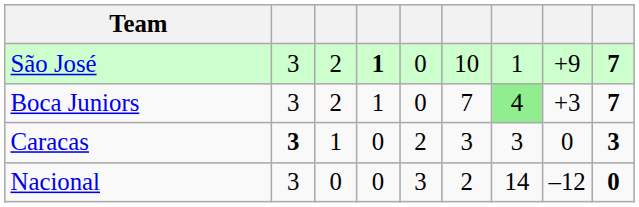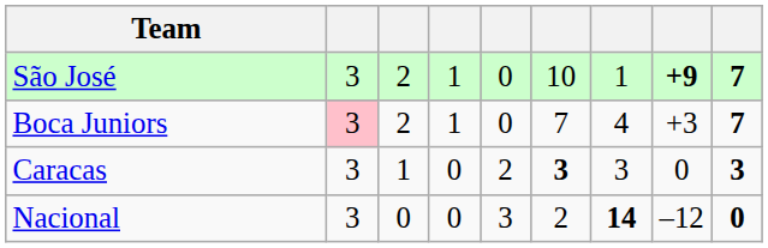São José | column 4: bold -> normal
São José | column 8: normal -> bold
Boca Juniors | column 2: no background -> pink background
Boca Juniors | column 7: lightgreen background -> no background
Caracas | column 2: bold -> normal
Caracas | column 6: normal -> bold
Nacional | column 7: normal -> bold
